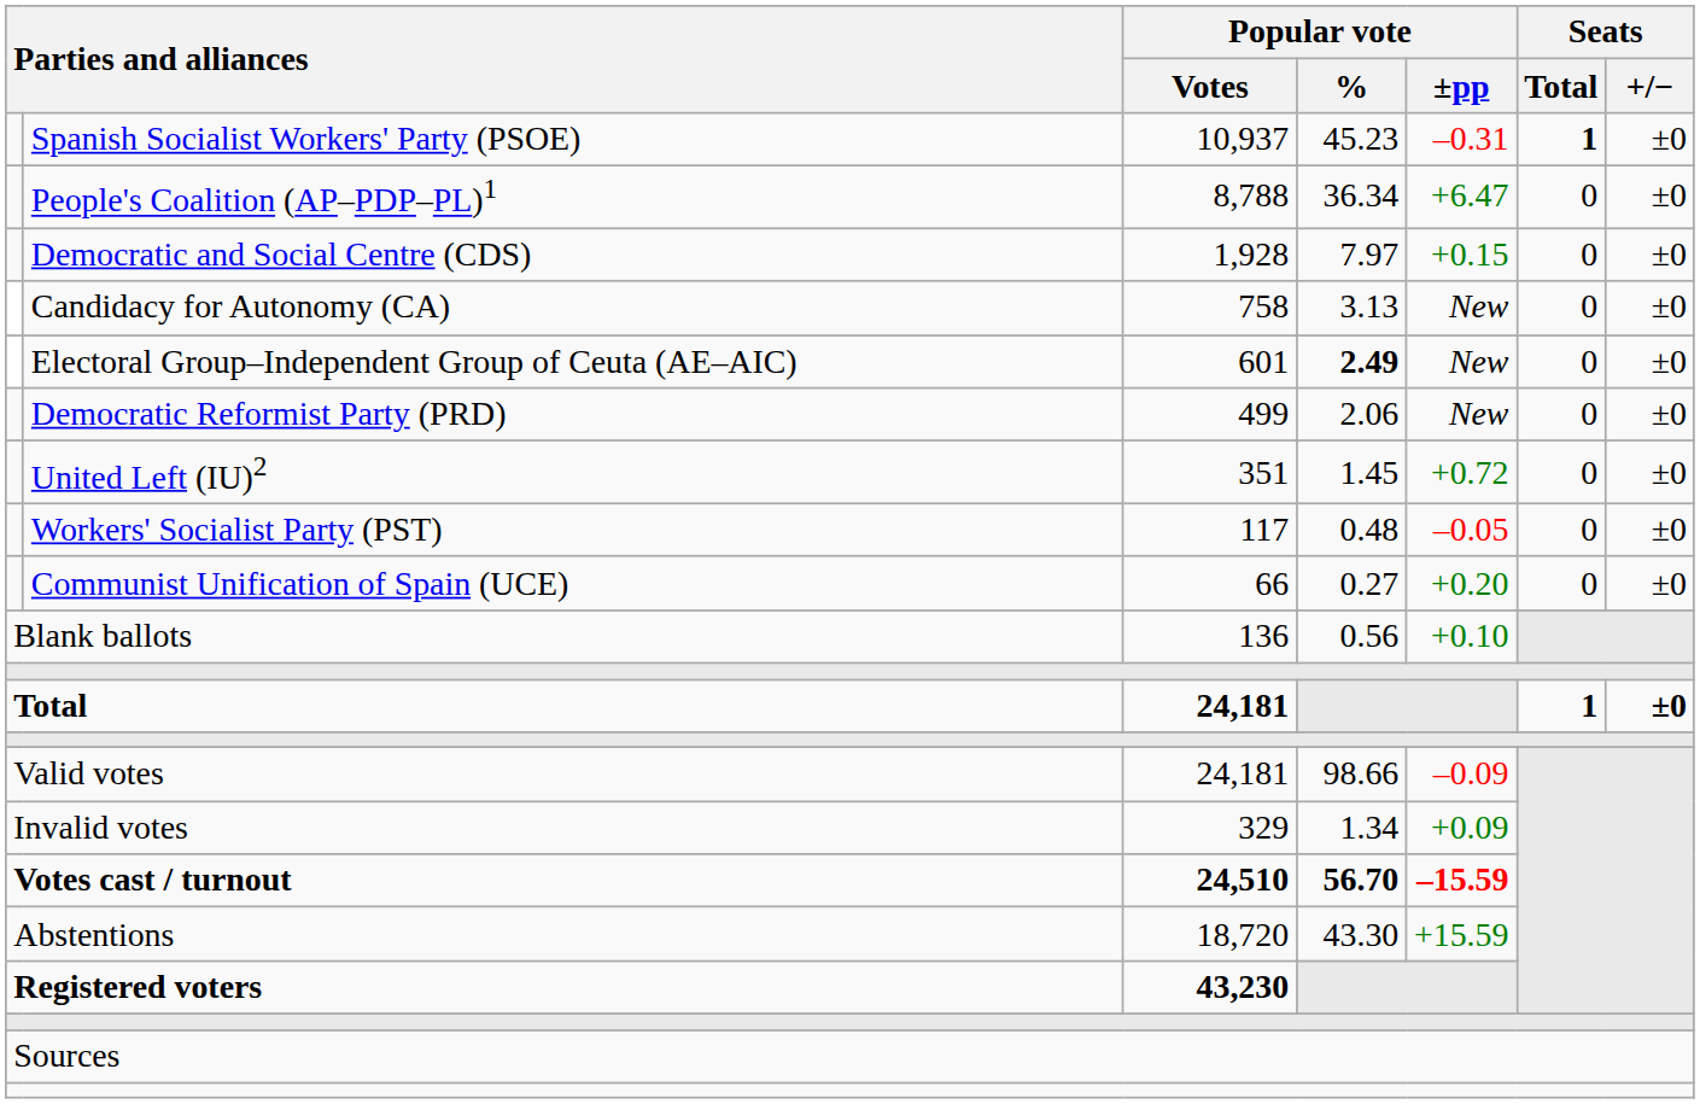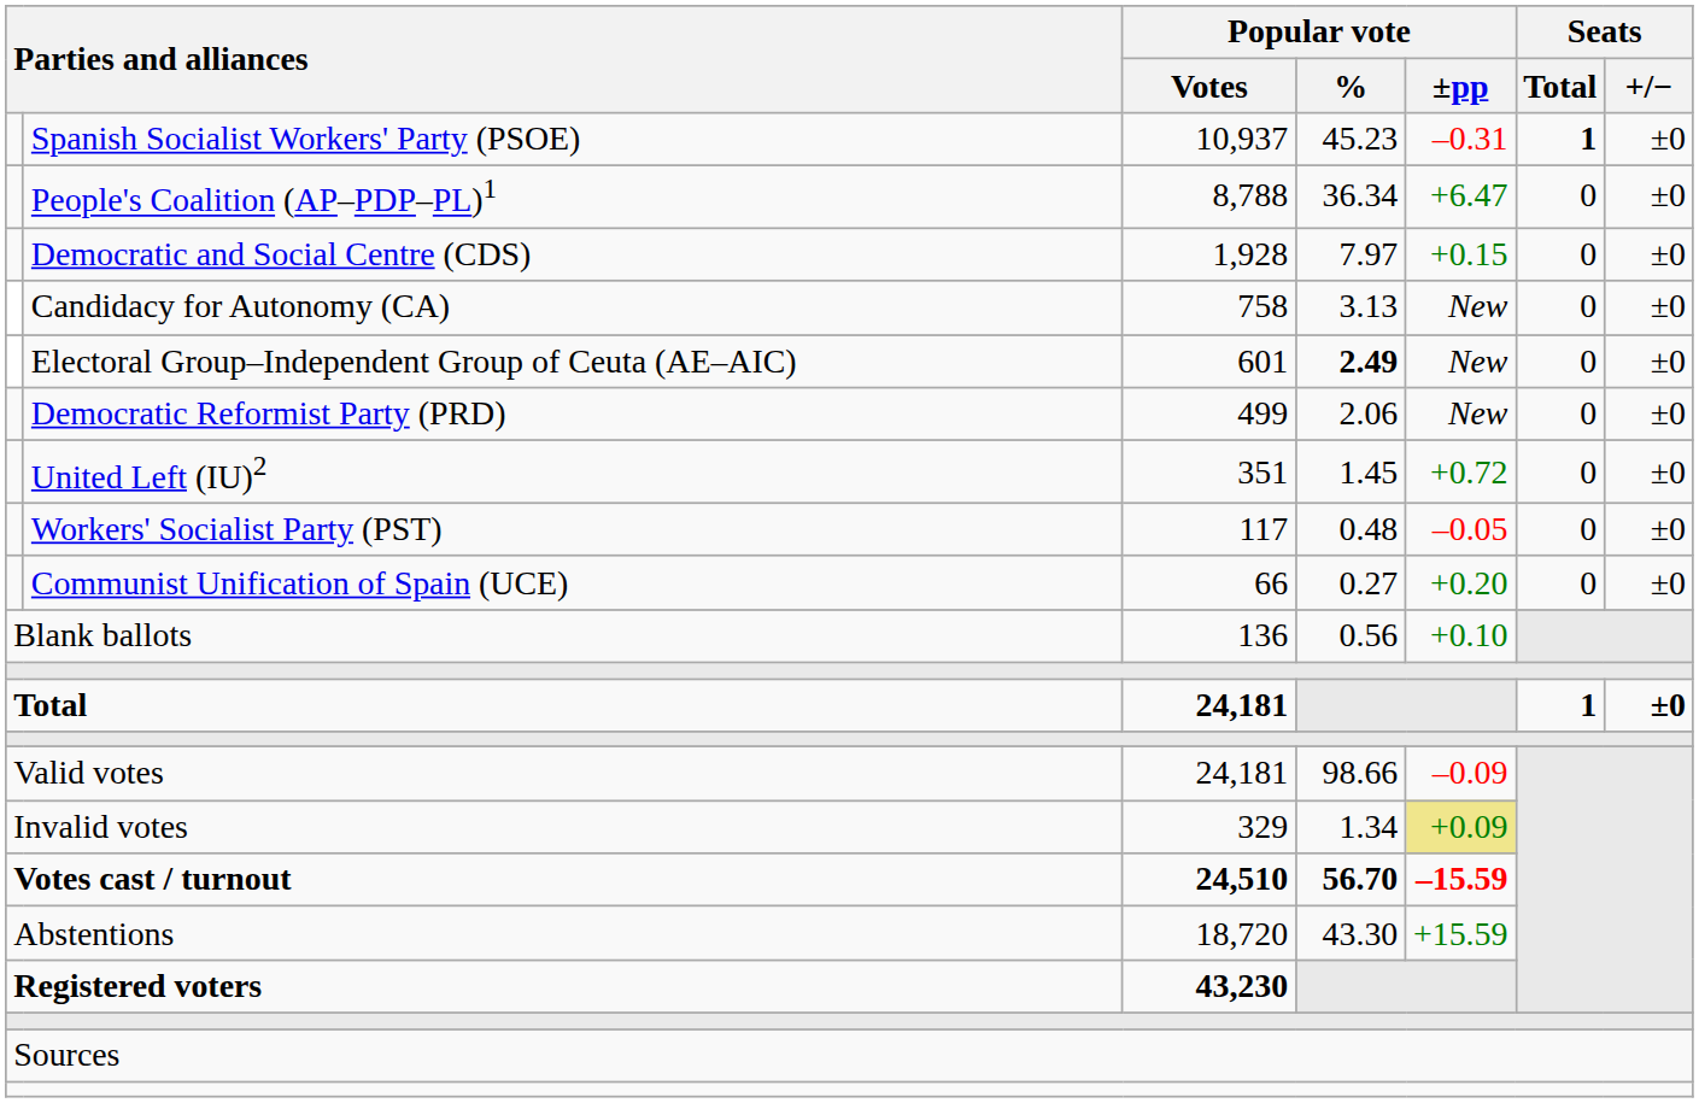Invalid votes | Popular vote / ±pp: no background -> khaki background
